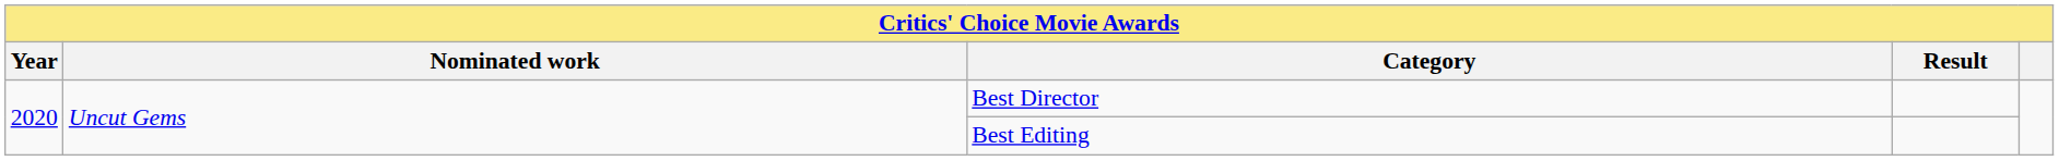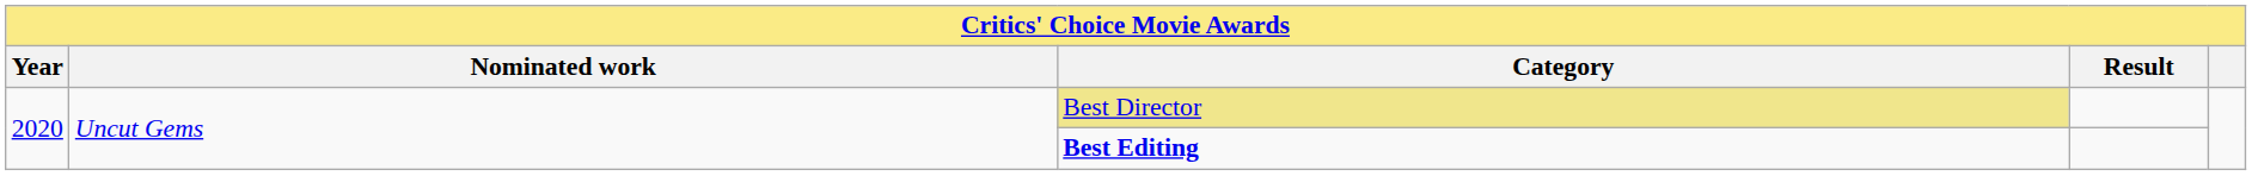Best Director | Category: no background -> khaki background
Best Editing | Category: normal -> bold
